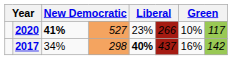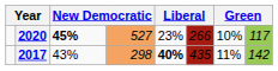2020 | column 3: 41% -> 45%
2017 | column 3: 34% -> 43%
2017 | column 6: 437 -> 435
2017 | column 7: 16% -> 11%
